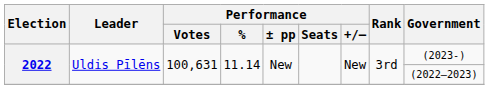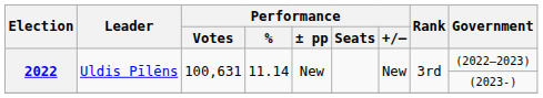row 3 | Government: (2023-) -> (2022–2023)
row 4 | Government: (2022–2023) -> (2023-)
